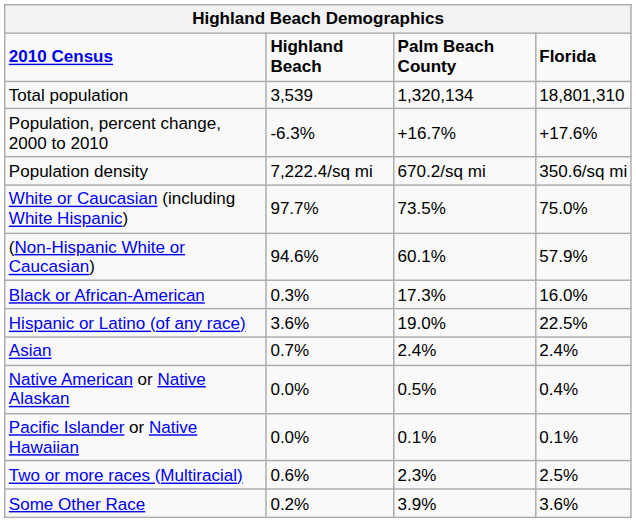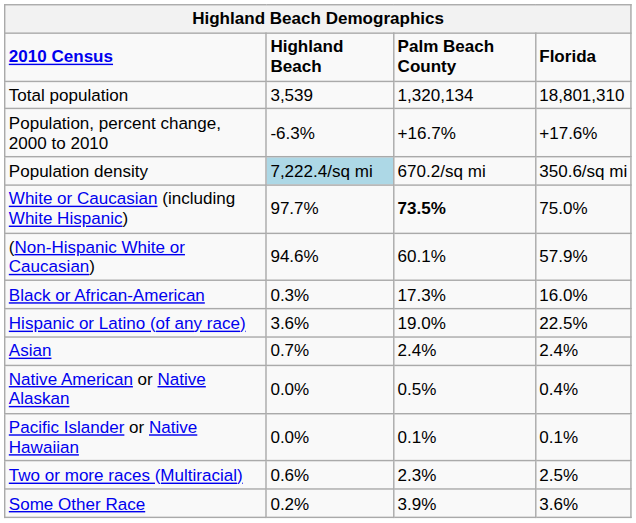Population density | Highland Beach: no background -> lightblue background
White or Caucasian (including White Hispanic) | Palm Beach County: normal -> bold
